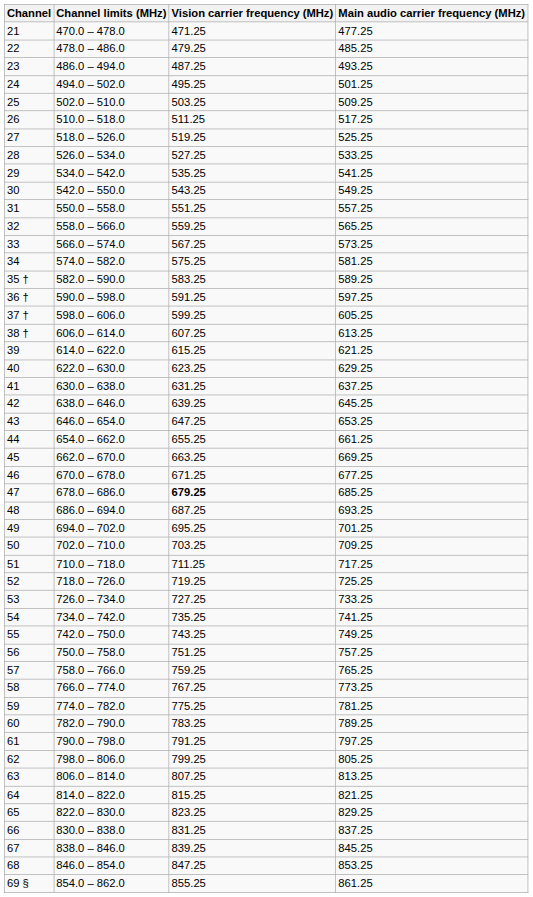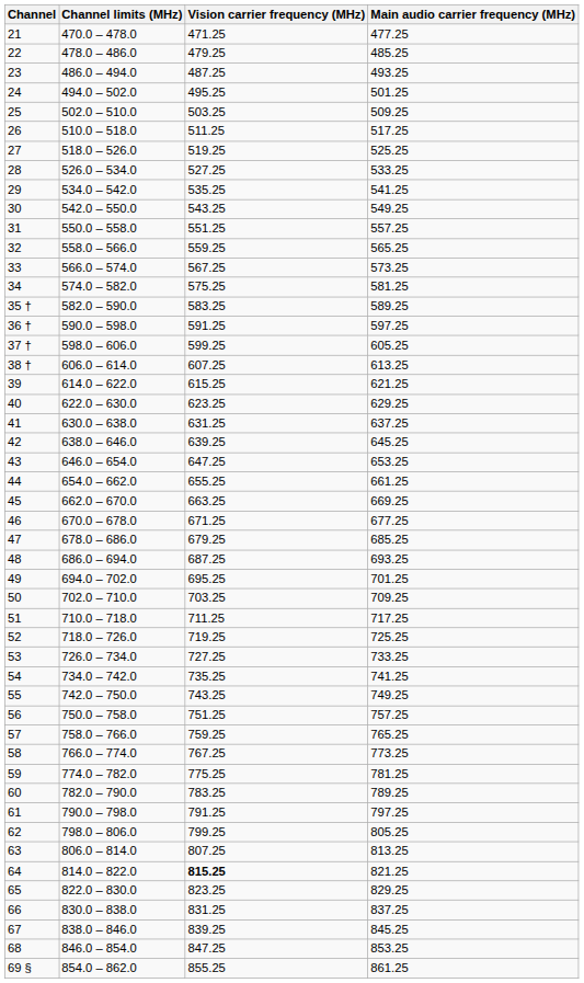47 | Vision carrier frequency (MHz): bold -> normal
64 | Vision carrier frequency (MHz): normal -> bold
